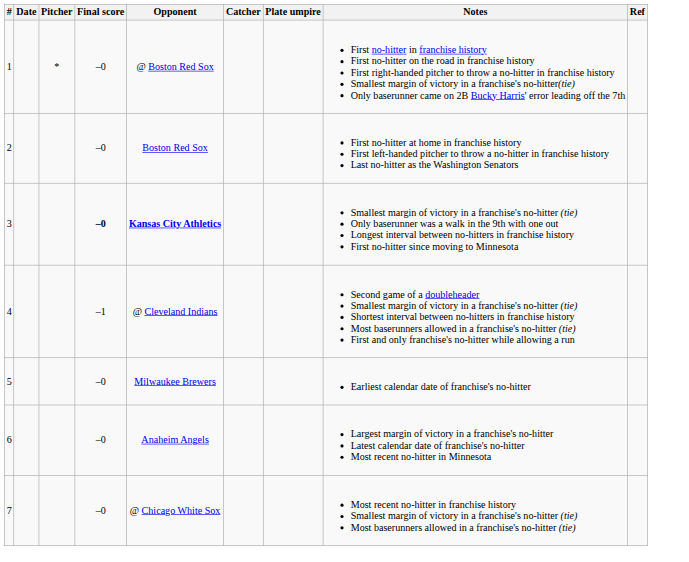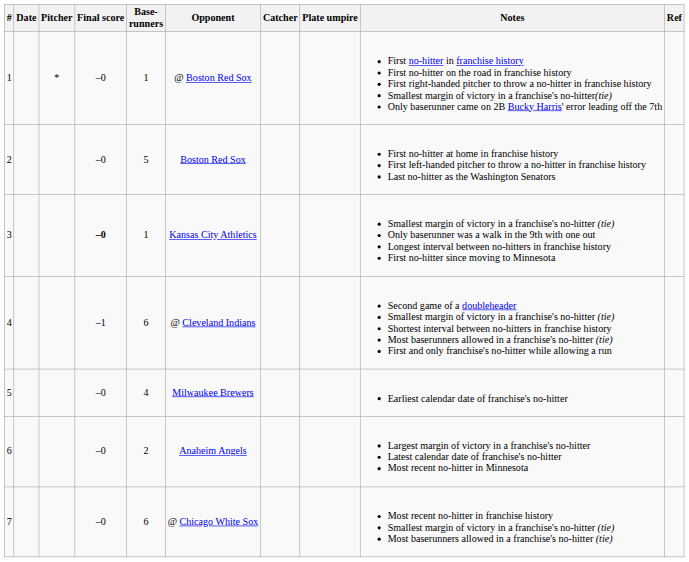+ column: Base- runners | 1 | 5 | 1 | 6 | 4 | 2 | 6
3 | Opponent: bold -> normal
